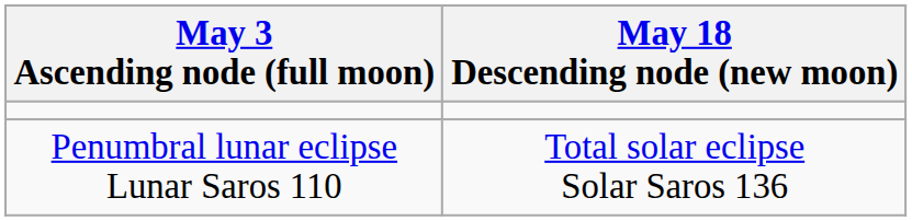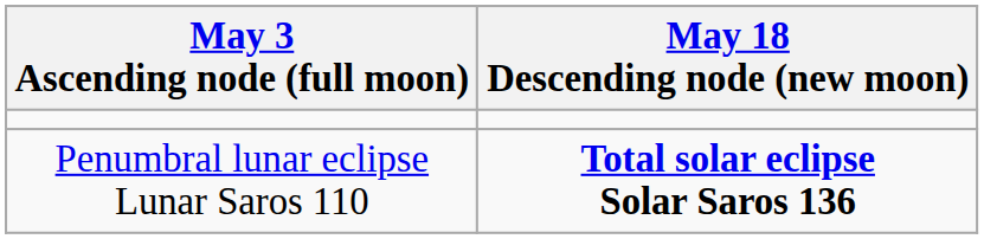row 3 | May 18 Descending node (new moon): normal -> bold
